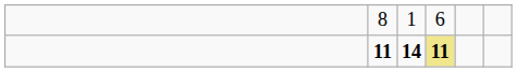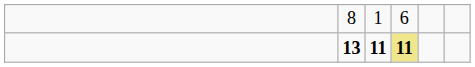row 2 | column 2: 11 -> 13
row 2 | column 3: 14 -> 11
